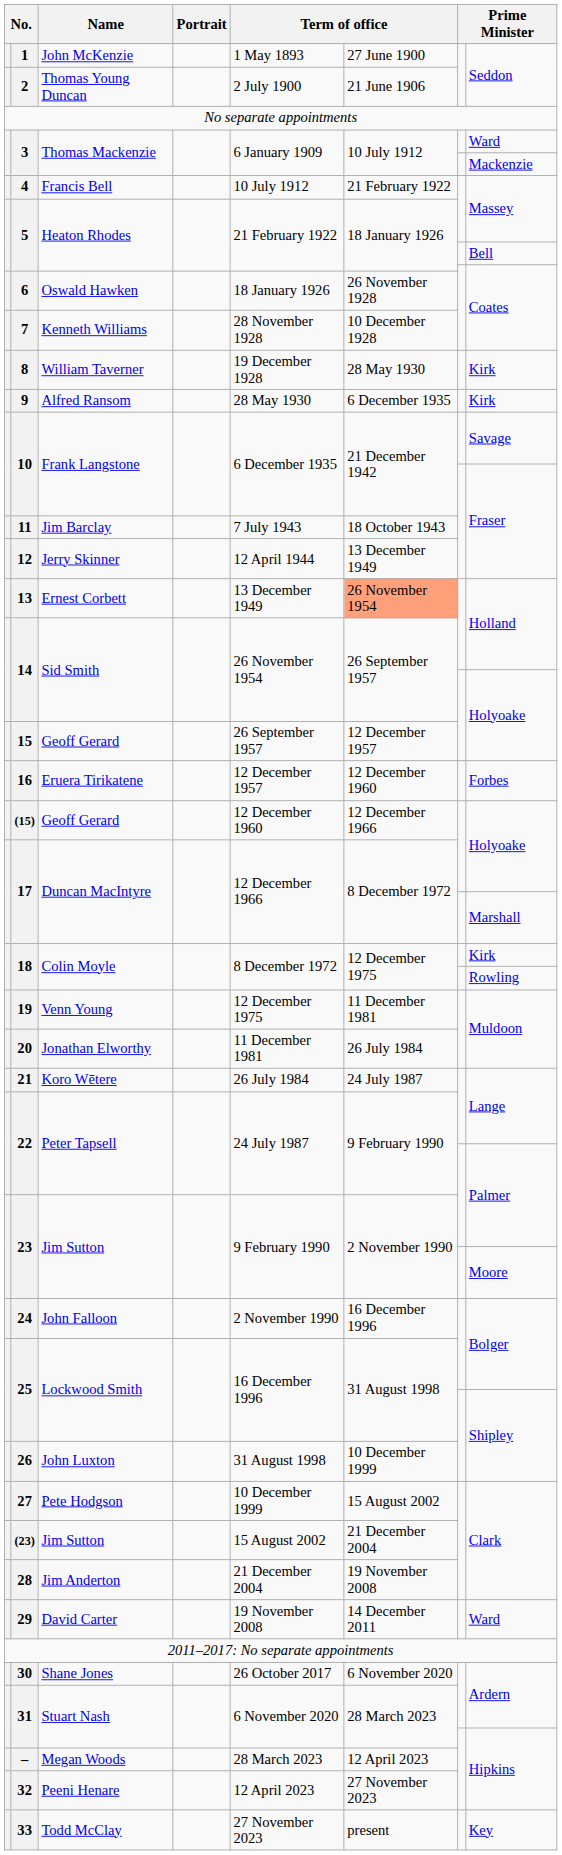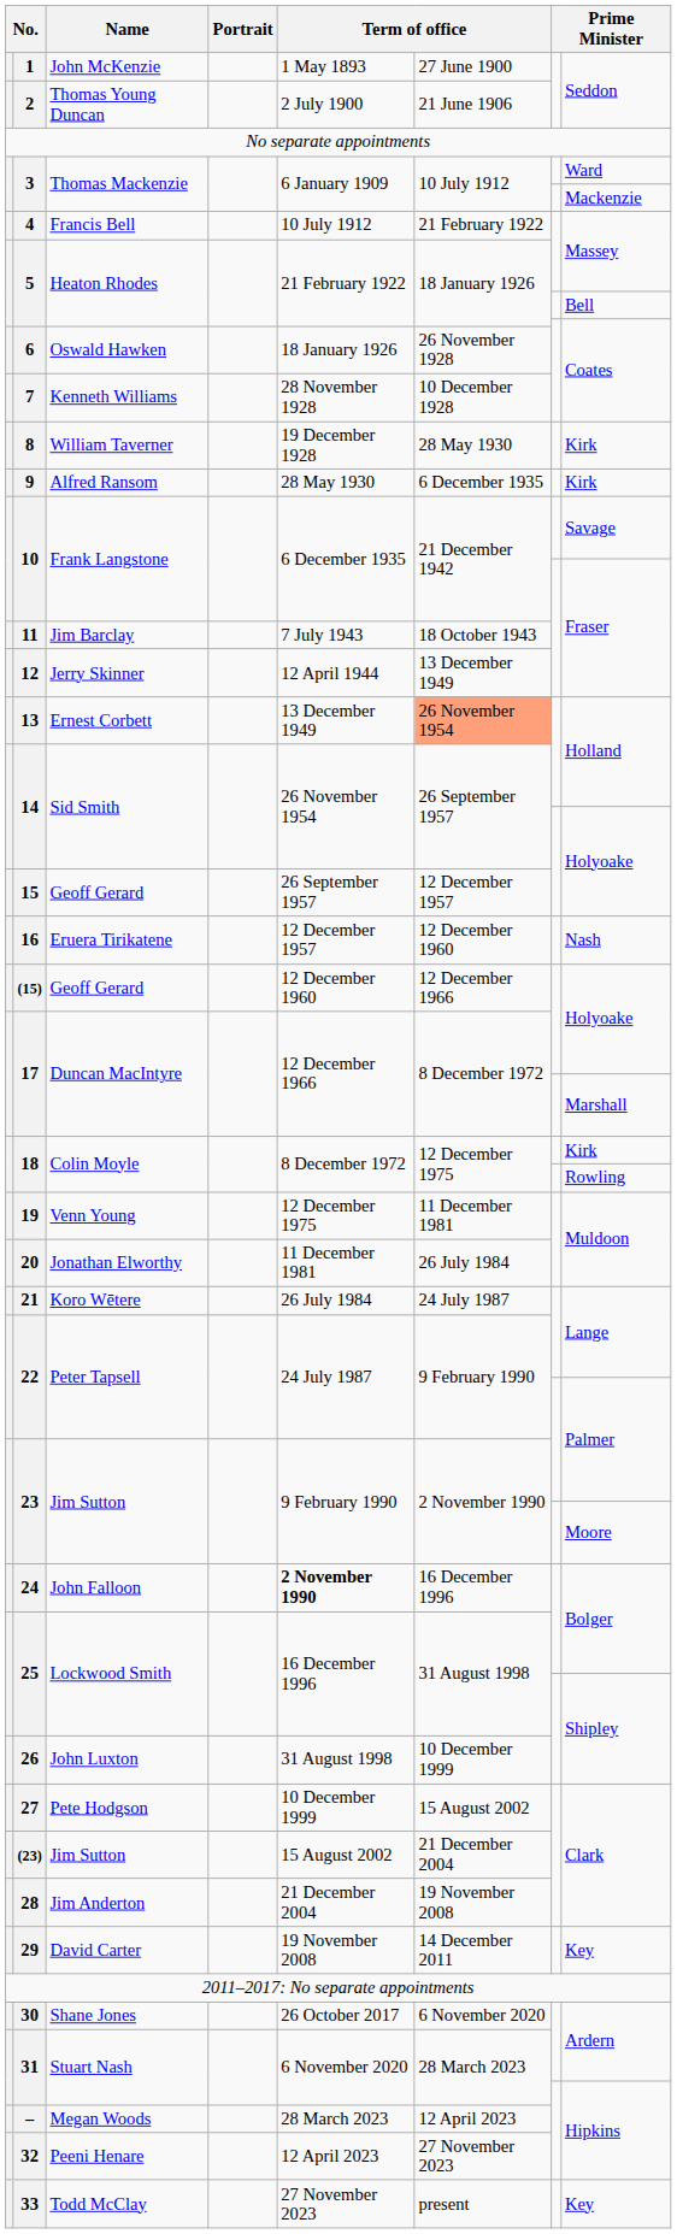16 | column 8: Forbes -> Nash
24 | column 5: normal -> bold
29 | column 8: Ward -> Key
